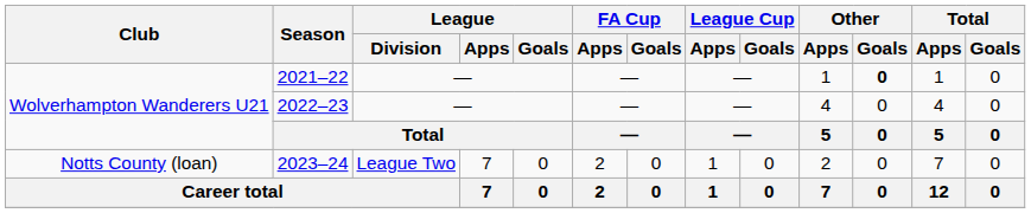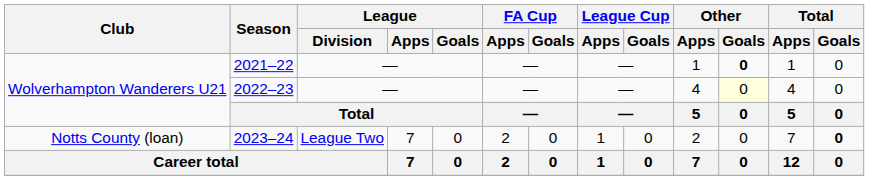2022–23 | Other / Goals: no background -> lightyellow background
2023–24 | Total / Goals: normal -> bold
